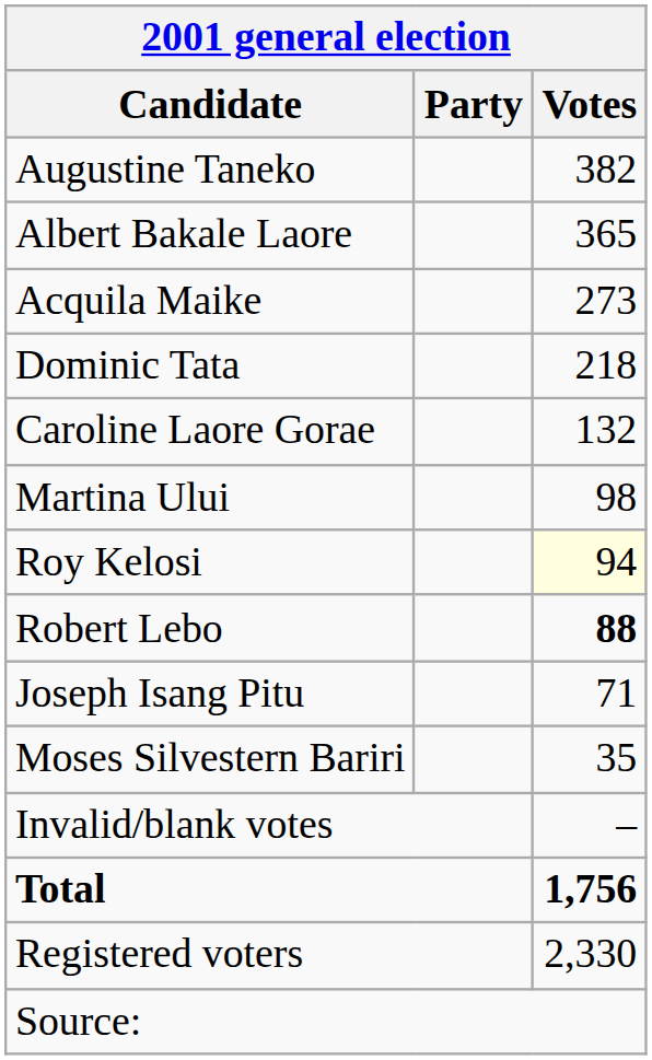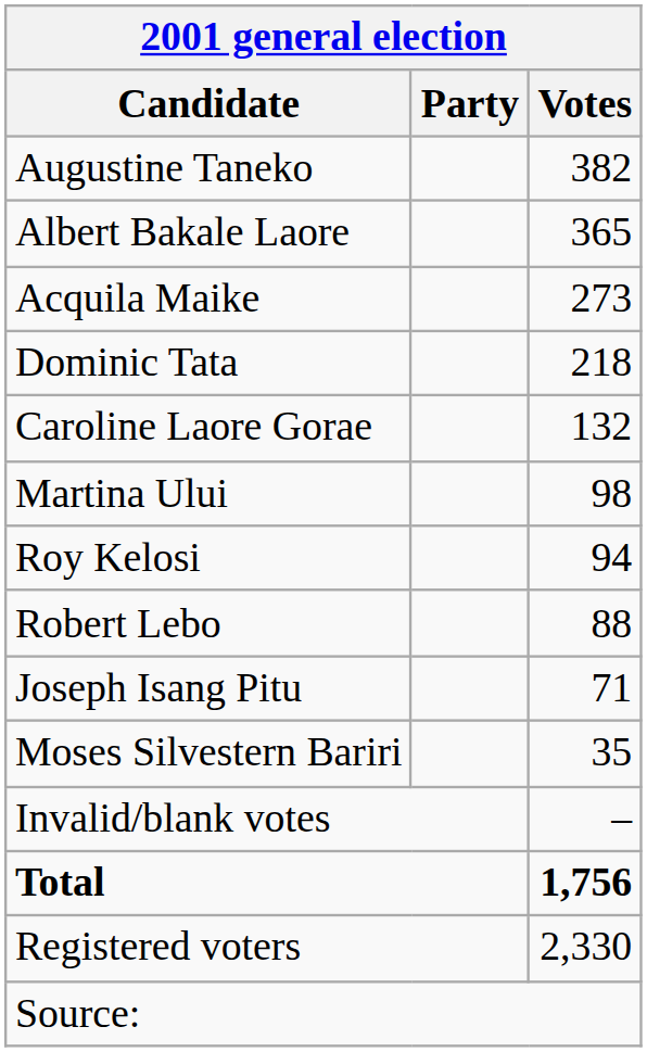Roy Kelosi | Votes: lightyellow background -> no background
Robert Lebo | Votes: bold -> normal
